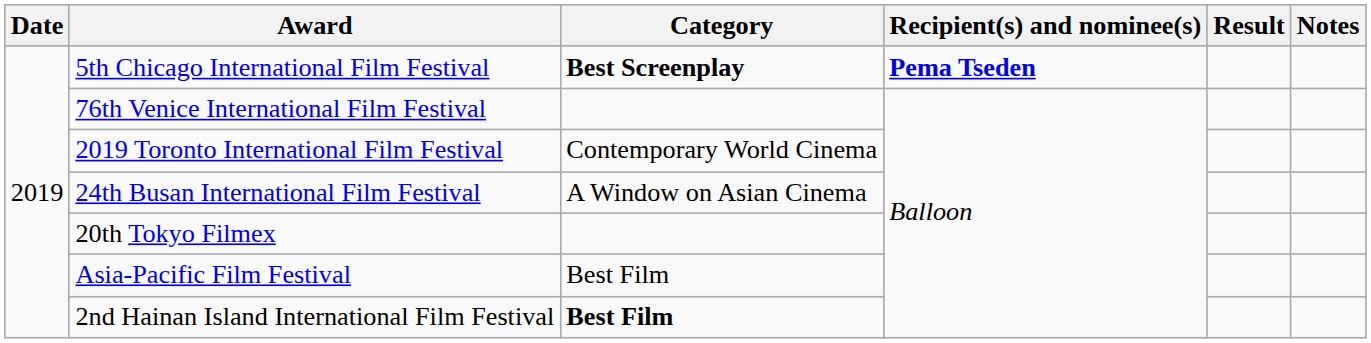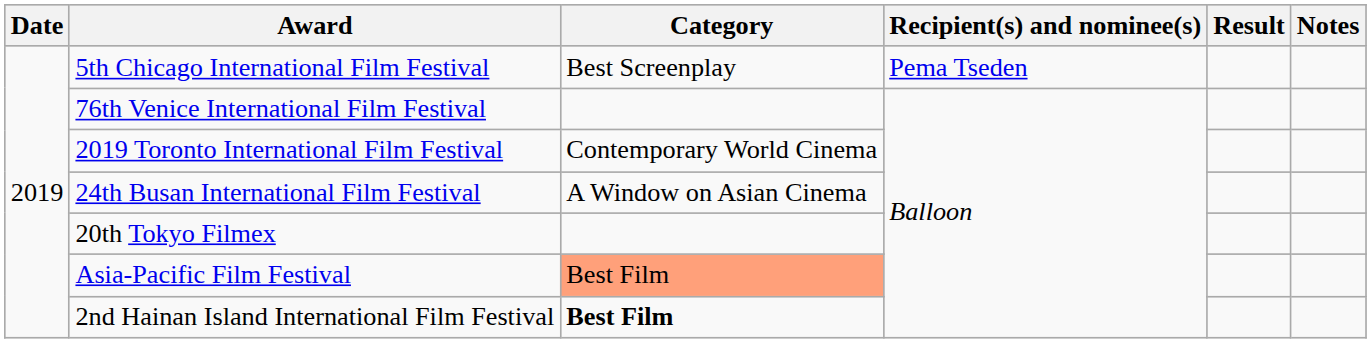5th Chicago International Film Festival | Category: bold -> normal
5th Chicago International Film Festival | Recipient(s) and nominee(s): bold -> normal
Asia-Pacific Film Festival | Category: no background -> lightsalmon background
